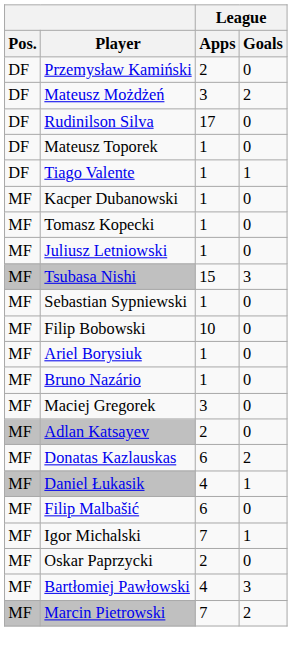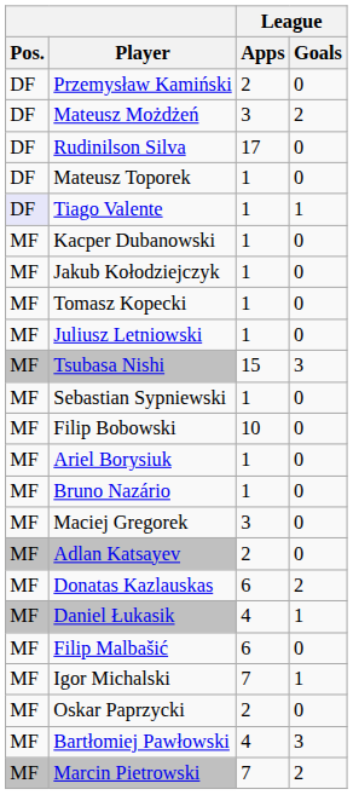Tiago Valente | Pos.: no background -> lavender background
+ row: MF | Jakub Kołodziejczyk | 1 | 0
